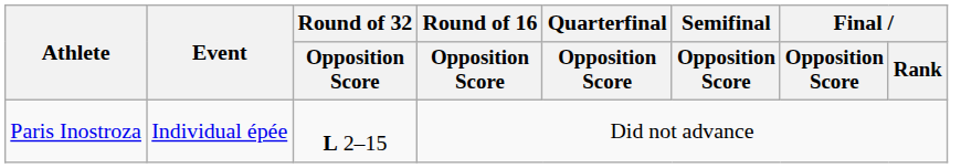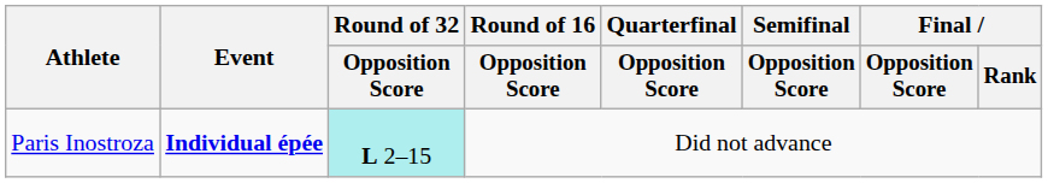Paris Inostroza | Event: normal -> bold
Paris Inostroza | Round of 32 / Opposition Score: no background -> paleturquoise background
